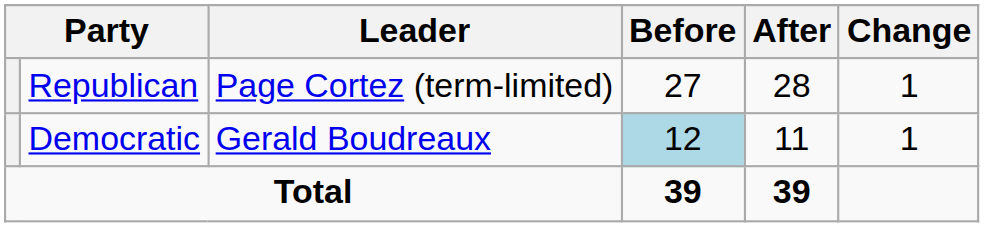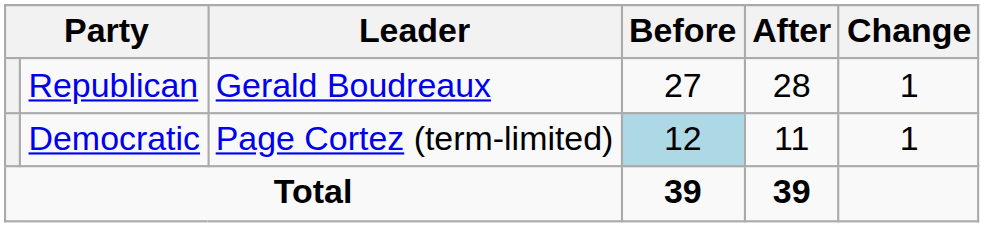Republican | Leader: Page Cortez (term-limited) -> Gerald Boudreaux
Democratic | Leader: Gerald Boudreaux -> Page Cortez (term-limited)
